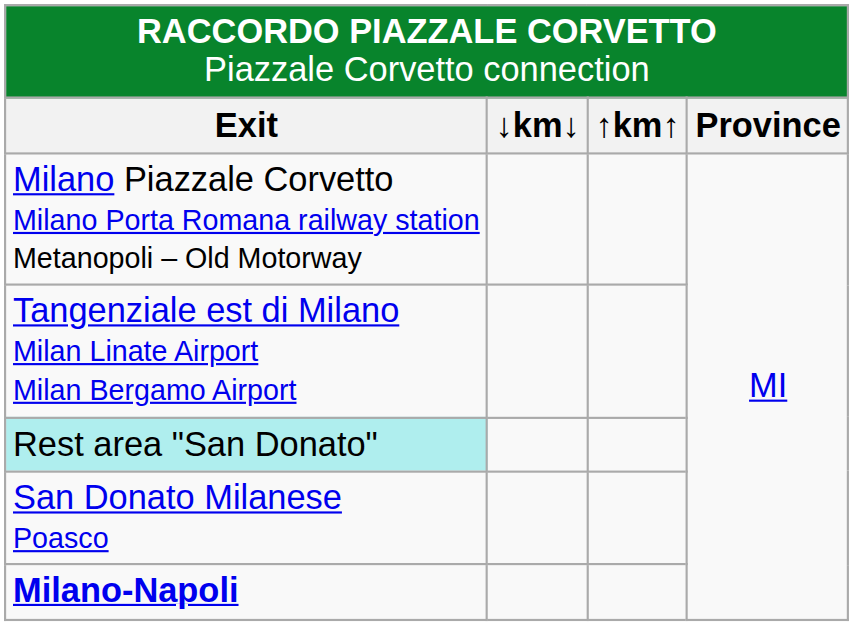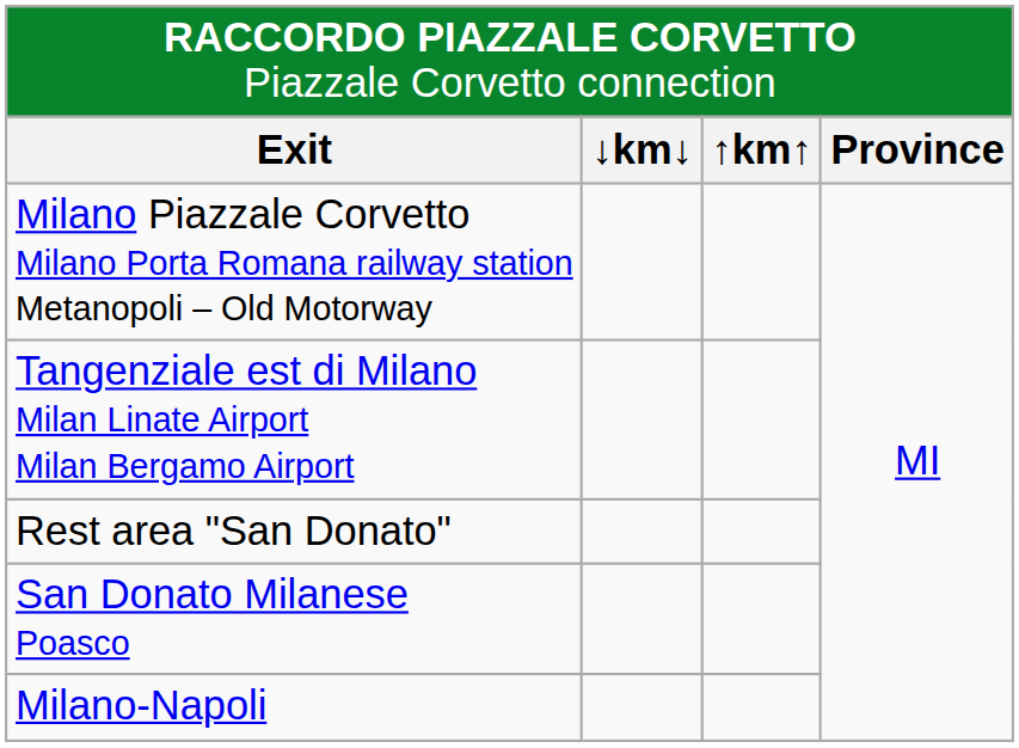Rest area "San Donato" | column 1: paleturquoise background -> no background
Milano-Napoli | column 1: bold -> normal
